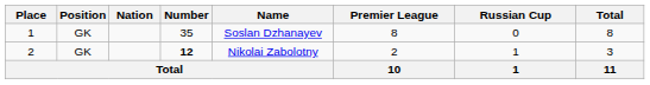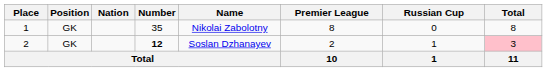row 2 | Name: Soslan Dzhanayev -> Nikolai Zabolotny
row 3 | Name: Nikolai Zabolotny -> Soslan Dzhanayev
row 3 | Total: no background -> pink background
